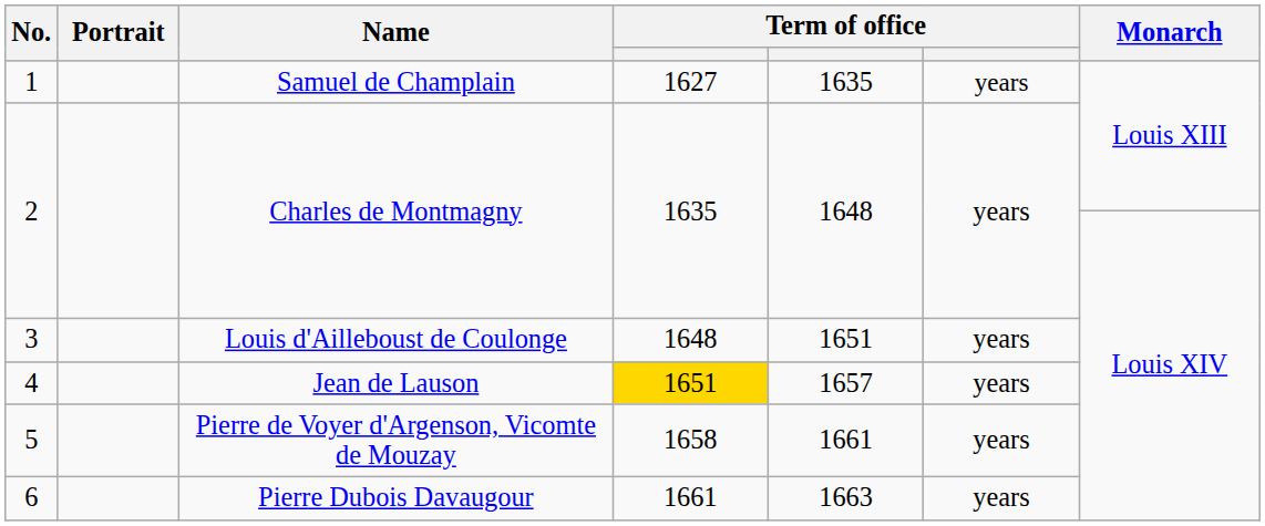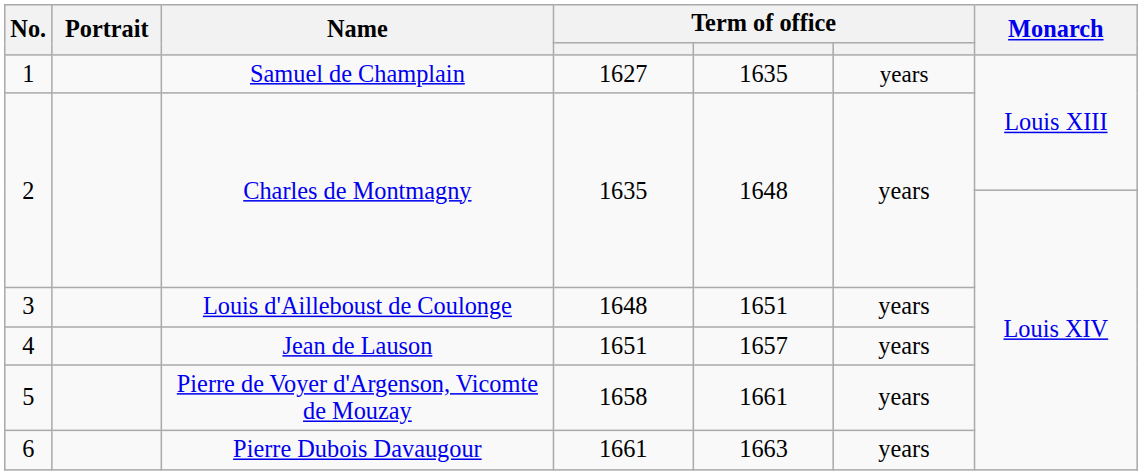4 | column 4: gold background -> no background
